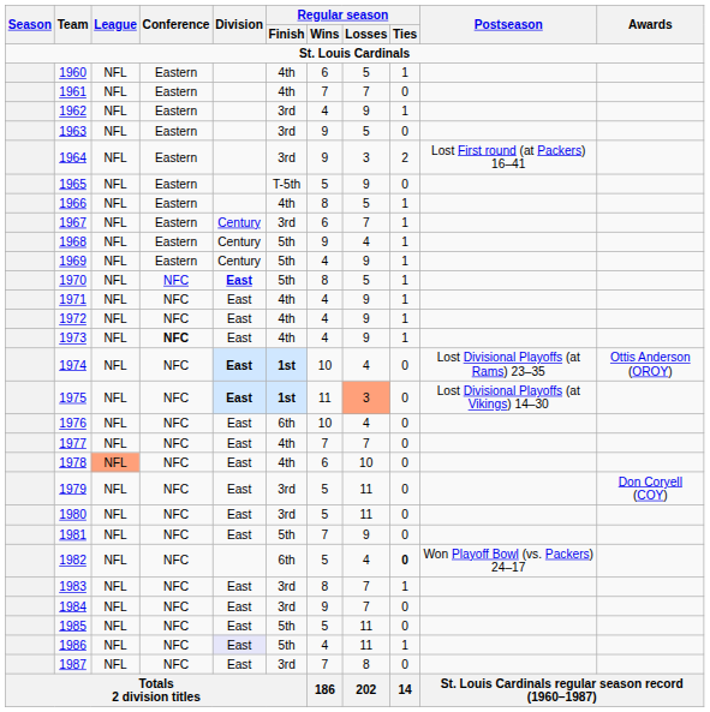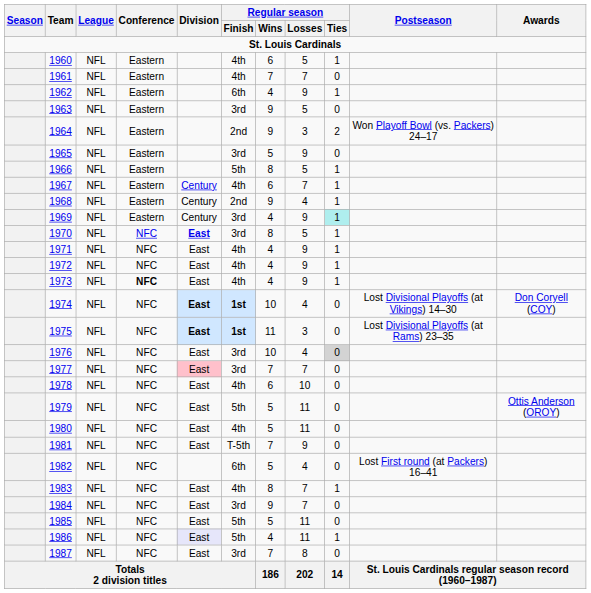1962 | Regular season / Finish: 3rd -> 6th
1964 | Regular season / Finish: 3rd -> 2nd
1964 | Postseason: Lost First round (at Packers) 16–41 -> Won Playoff Bowl (vs. Packers) 24–17
1965 | Regular season / Finish: T-5th -> 3rd
1966 | Regular season / Finish: 4th -> 5th
1967 | Regular season / Finish: 3rd -> 4th
1968 | Regular season / Finish: 5th -> 2nd
1969 | Regular season / Finish: 5th -> 3rd
1969 | Regular season / Ties: no background -> paleturquoise background
1970 | Regular season / Finish: 5th -> 3rd
1974 | Postseason: Lost Divisional Playoffs (at Rams) 23–35 -> Lost Divisional Playoffs (at Vikings) 14–30
1974 | Awards: Ottis Anderson (OROY) -> Don Coryell (COY)
1975 | Regular season / Losses: lightsalmon background -> no background
1975 | Postseason: Lost Divisional Playoffs (at Vikings) 14–30 -> Lost Divisional Playoffs (at Rams) 23–35
1976 | Regular season / Finish: 6th -> 3rd
1976 | Regular season / Ties: no background -> lightgrey background
1977 | Division: no background -> pink background
1977 | Regular season / Finish: 4th -> 3rd
1978 | League: lightsalmon background -> no background
1979 | Regular season / Finish: 3rd -> 5th
1979 | Awards: Don Coryell (COY) -> Ottis Anderson (OROY)
1980 | Regular season / Finish: 3rd -> 4th
1981 | Regular season / Finish: 5th -> T-5th
1982 | Regular season / Ties: bold -> normal
1982 | Postseason: Won Playoff Bowl (vs. Packers) 24–17 -> Lost First round (at Packers) 16–41
1983 | Regular season / Finish: 3rd -> 4th
